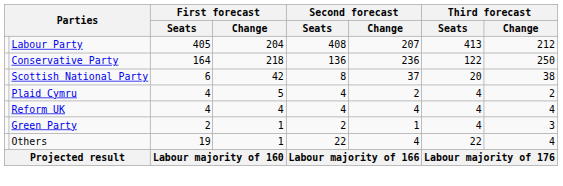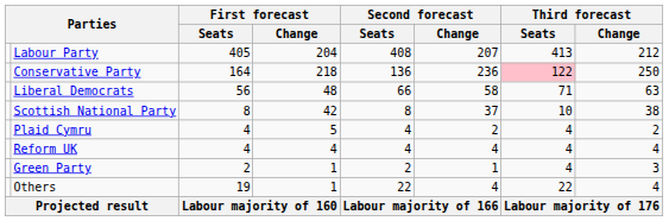Conservative Party | Third forecast / Seats: no background -> pink background
+ row: Liberal Democrats | 56 | 48 | 66 | 58 | 71 | 63
Scottish National Party | First forecast / Seats: 6 -> 8
Scottish National Party | Third forecast / Seats: 20 -> 10
